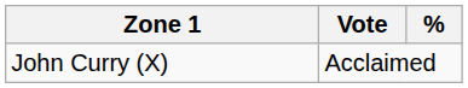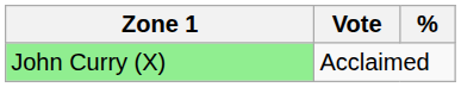John Curry (X) | Zone 1: no background -> lightgreen background
